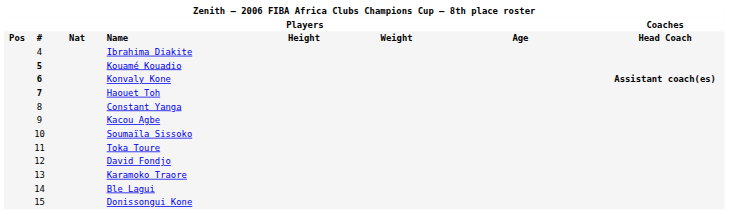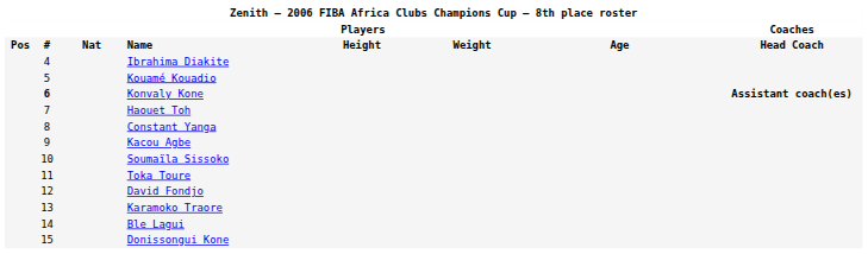Kouamé Kouadio | column 2: bold -> normal
Haouet Toh | column 2: bold -> normal
